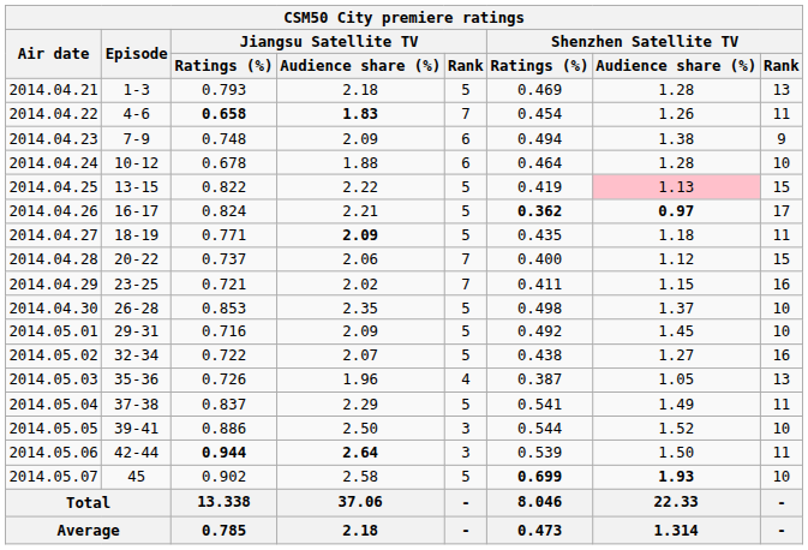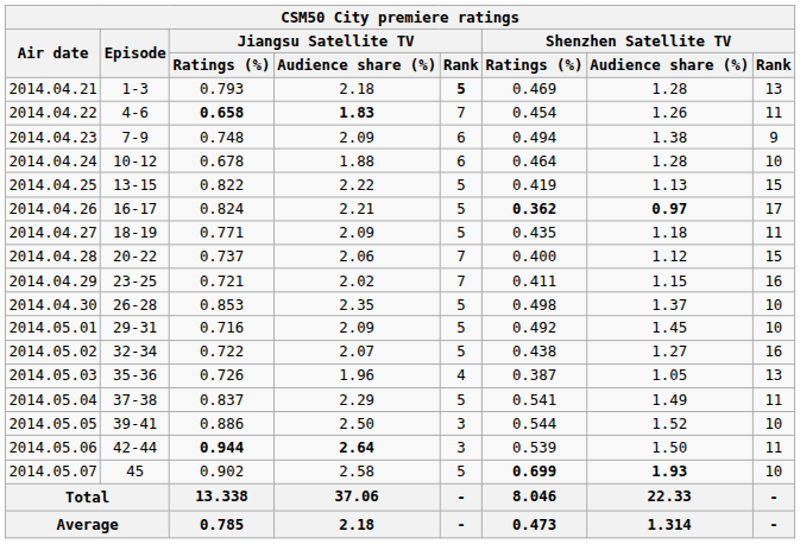2014.04.21 | Jiangsu Satellite TV / Rank: normal -> bold
2014.04.25 | Shenzhen Satellite TV / Audience share (%): pink background -> no background
2014.04.27 | Jiangsu Satellite TV / Audience share (%): bold -> normal
